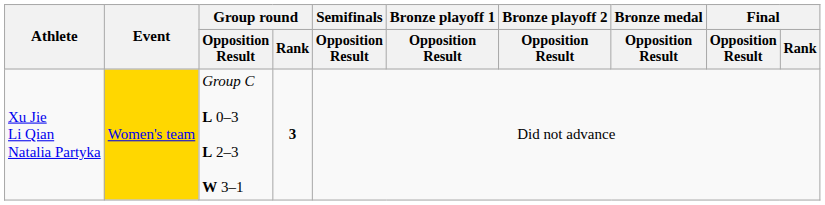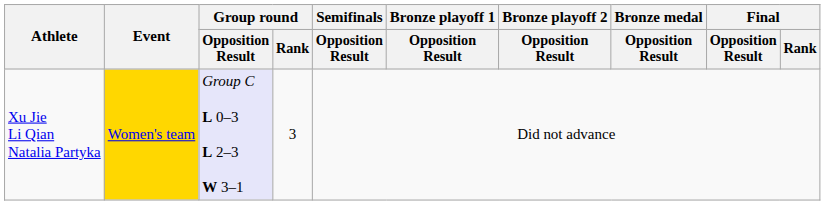Xu Jie Li Qian Natalia Partyka | Group round / Opposition Result: no background -> lavender background
Xu Jie Li Qian Natalia Partyka | Group round / Rank: bold -> normal
